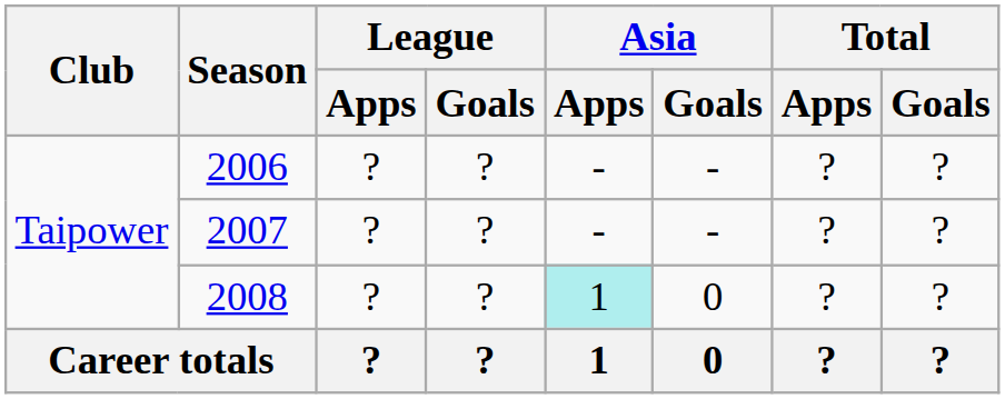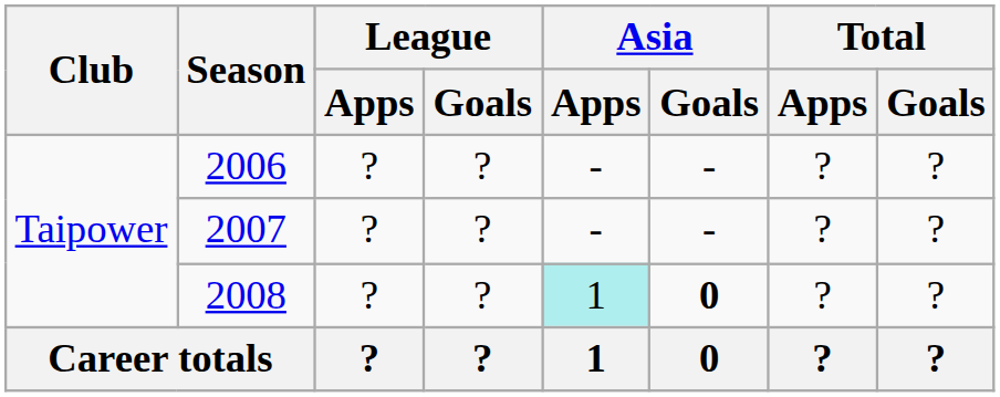2008 | Asia / Goals: normal -> bold
